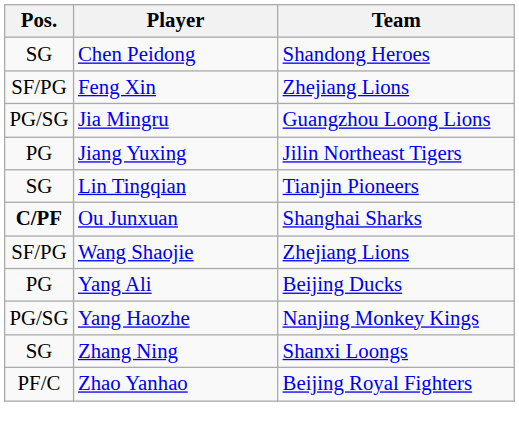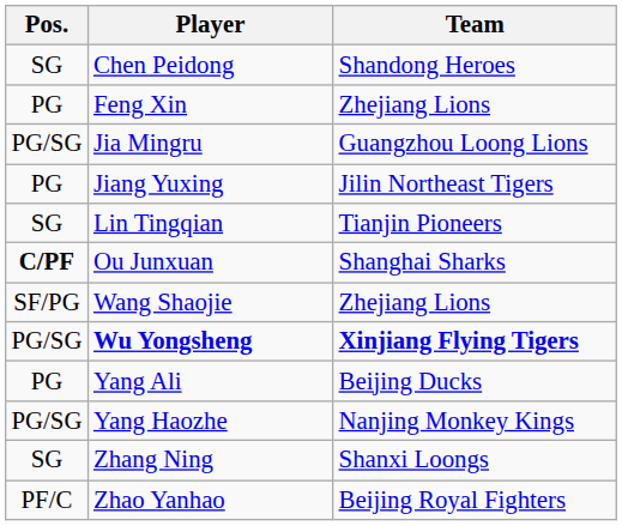Feng Xin | Pos.: SF/PG -> PG
+ row: PG/SG | Wu Yongsheng | Xinjiang Flying Tigers
